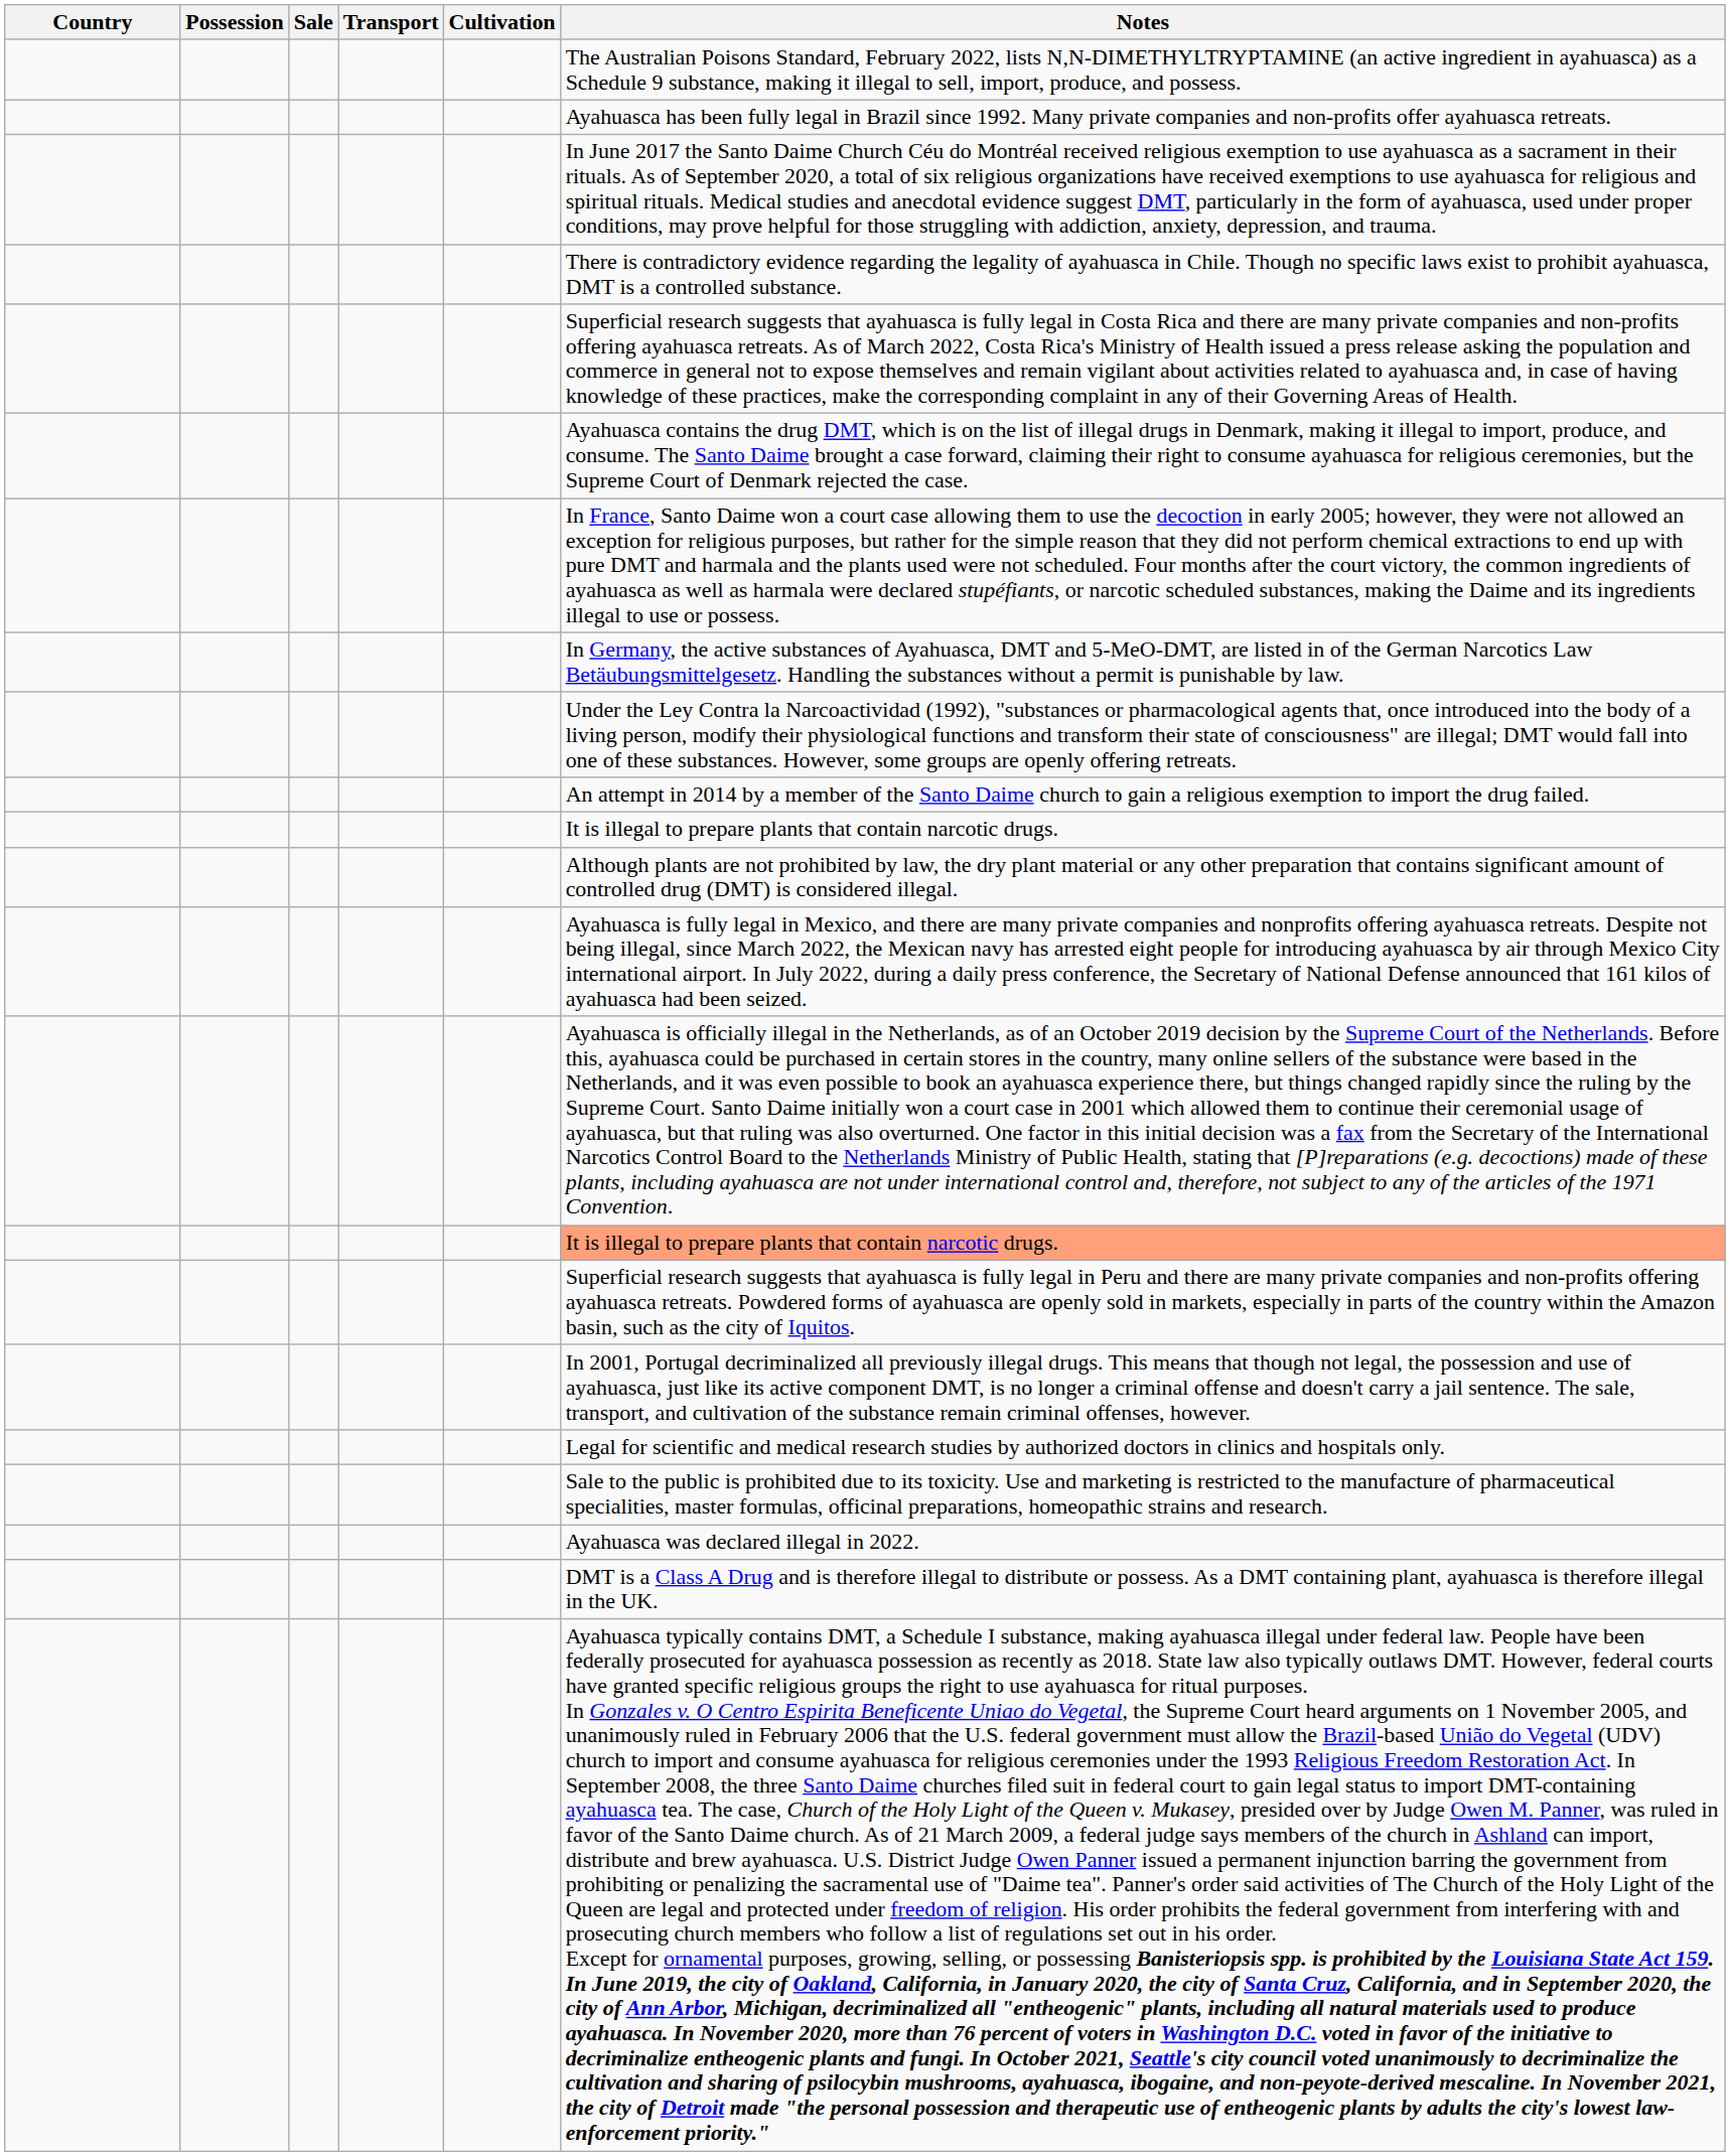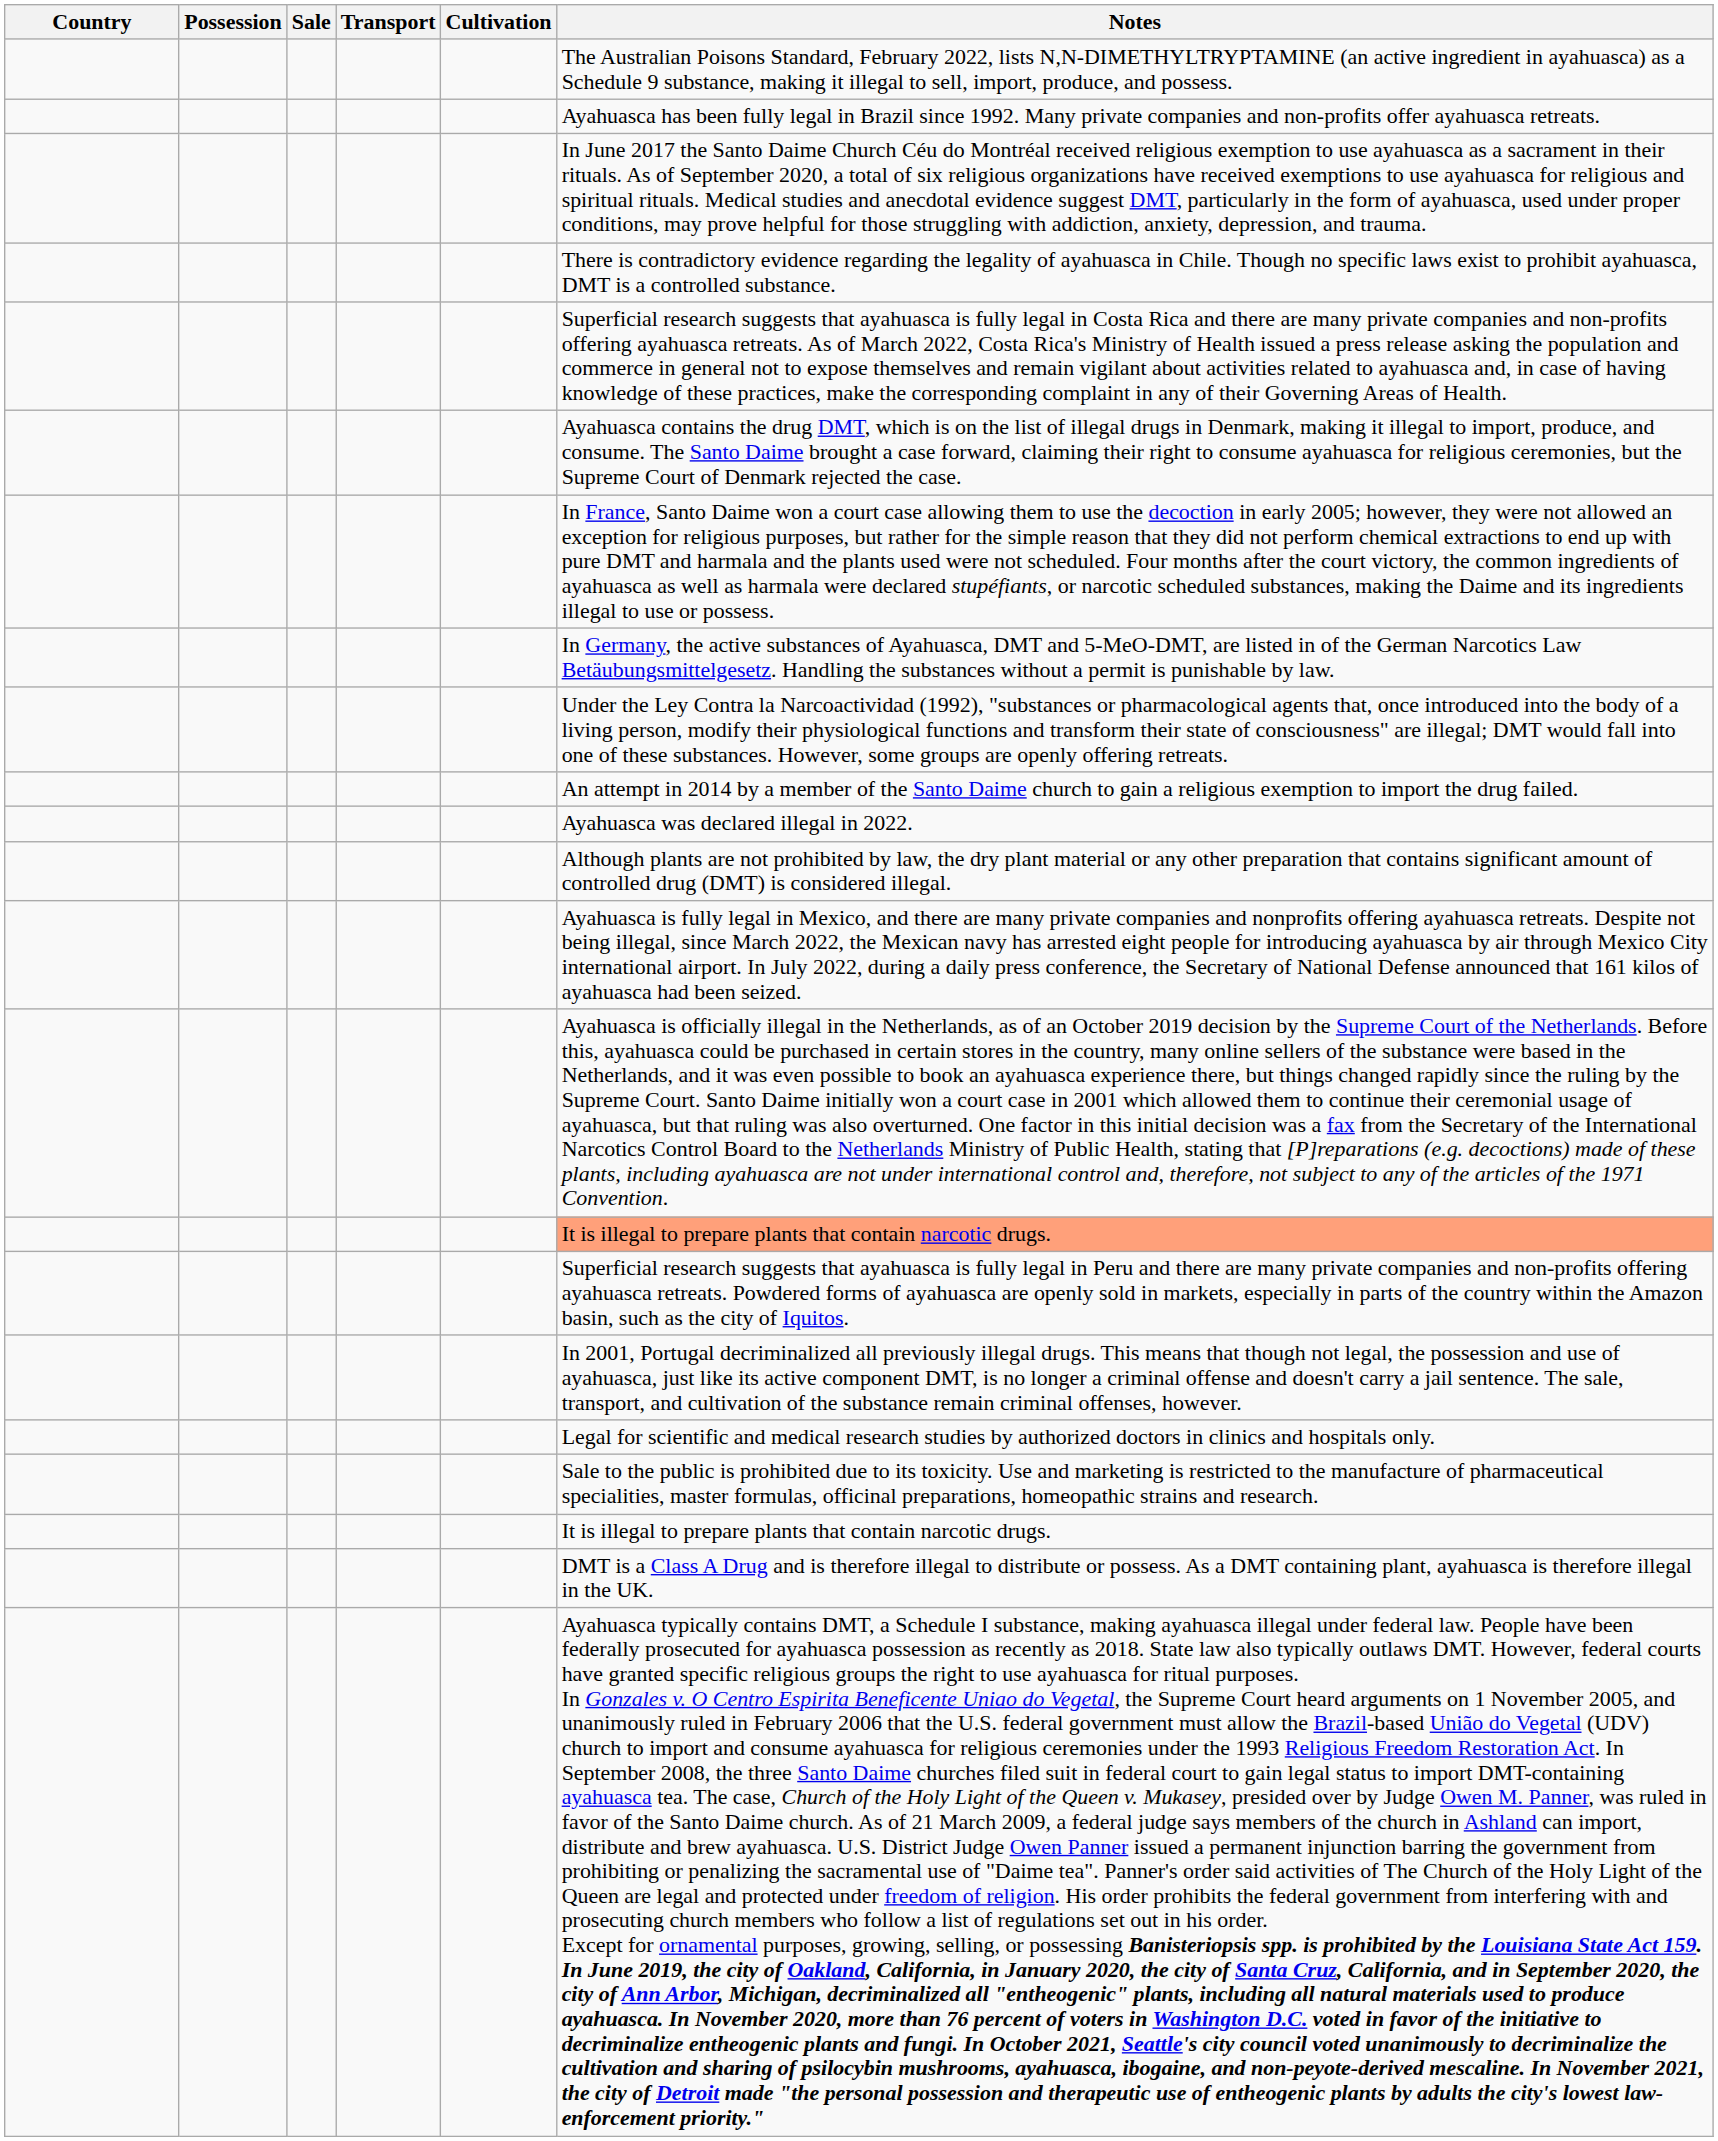row 12 | Notes: It is illegal to prepare plants that contain narcotic drugs. -> Ayahuasca was declared illegal in 2022.
row 21 | Notes: Ayahuasca was declared illegal in 2022. -> It is illegal to prepare plants that contain narcotic drugs.
